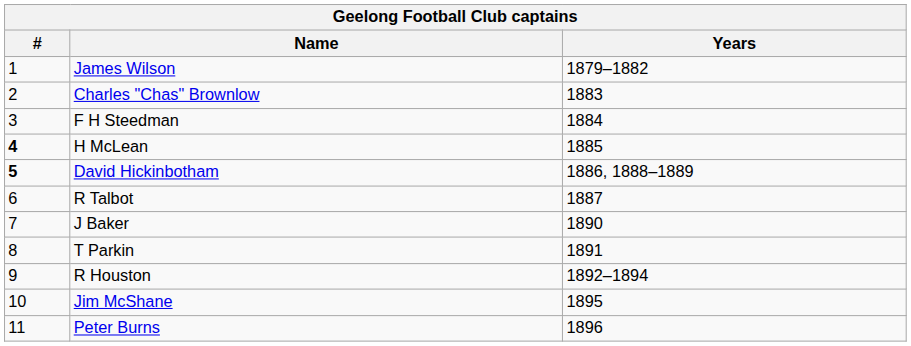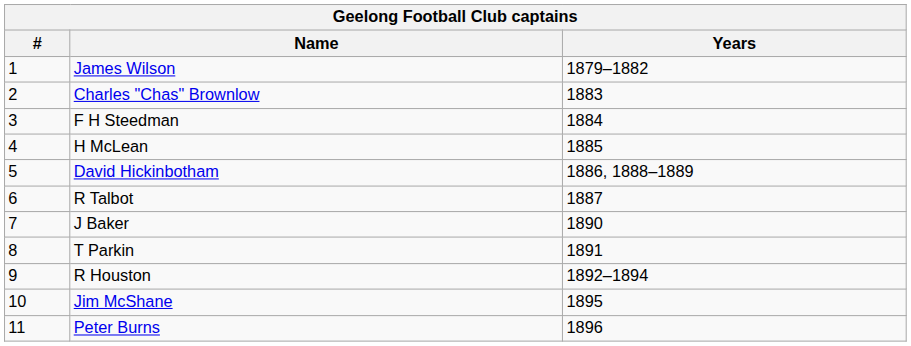H McLean | #: bold -> normal
David Hickinbotham | #: bold -> normal
